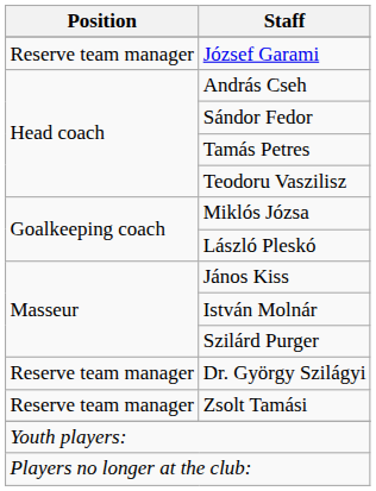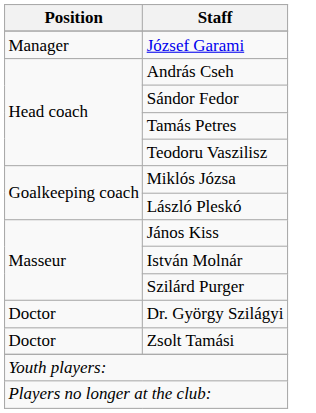József Garami | Position: Reserve team manager -> Manager
Dr. György Szilágyi | Position: Reserve team manager -> Doctor
Zsolt Tamási | Position: Reserve team manager -> Doctor
